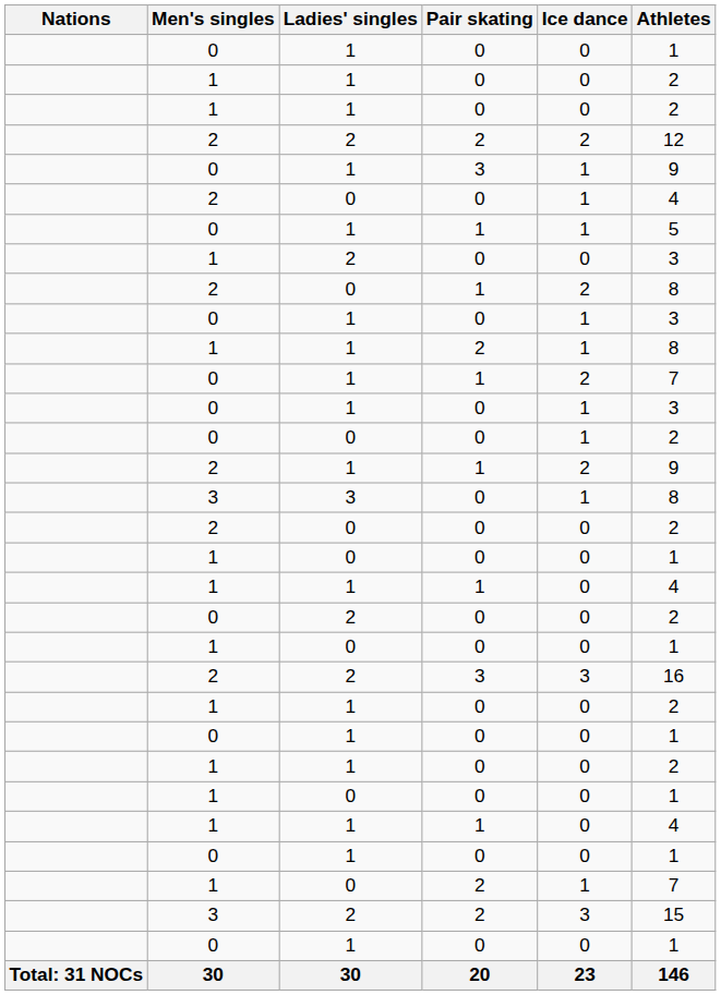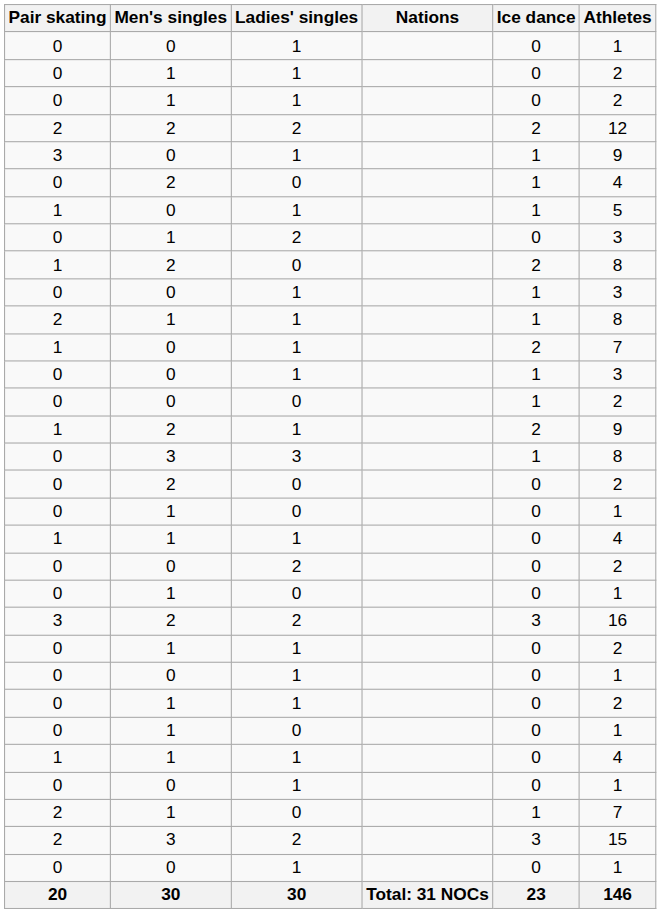columns swapped: Nations <-> Pair skating
